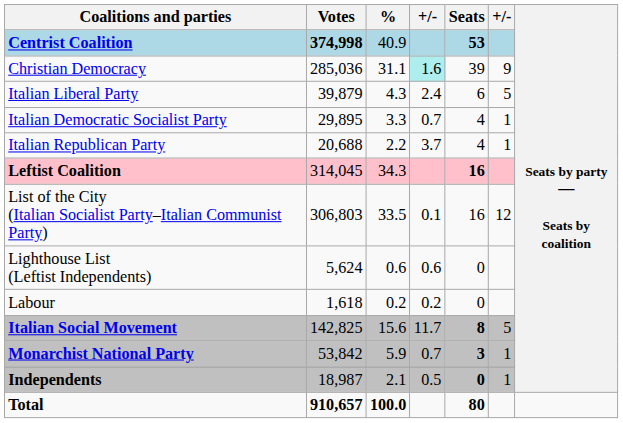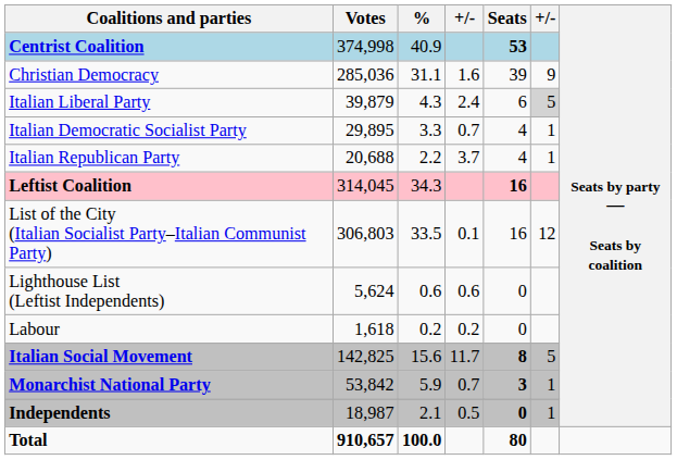Centrist Coalition | Votes: bold -> normal
Christian Democracy | column 4: paleturquoise background -> no background
Italian Liberal Party | column 6: no background -> lightgrey background
